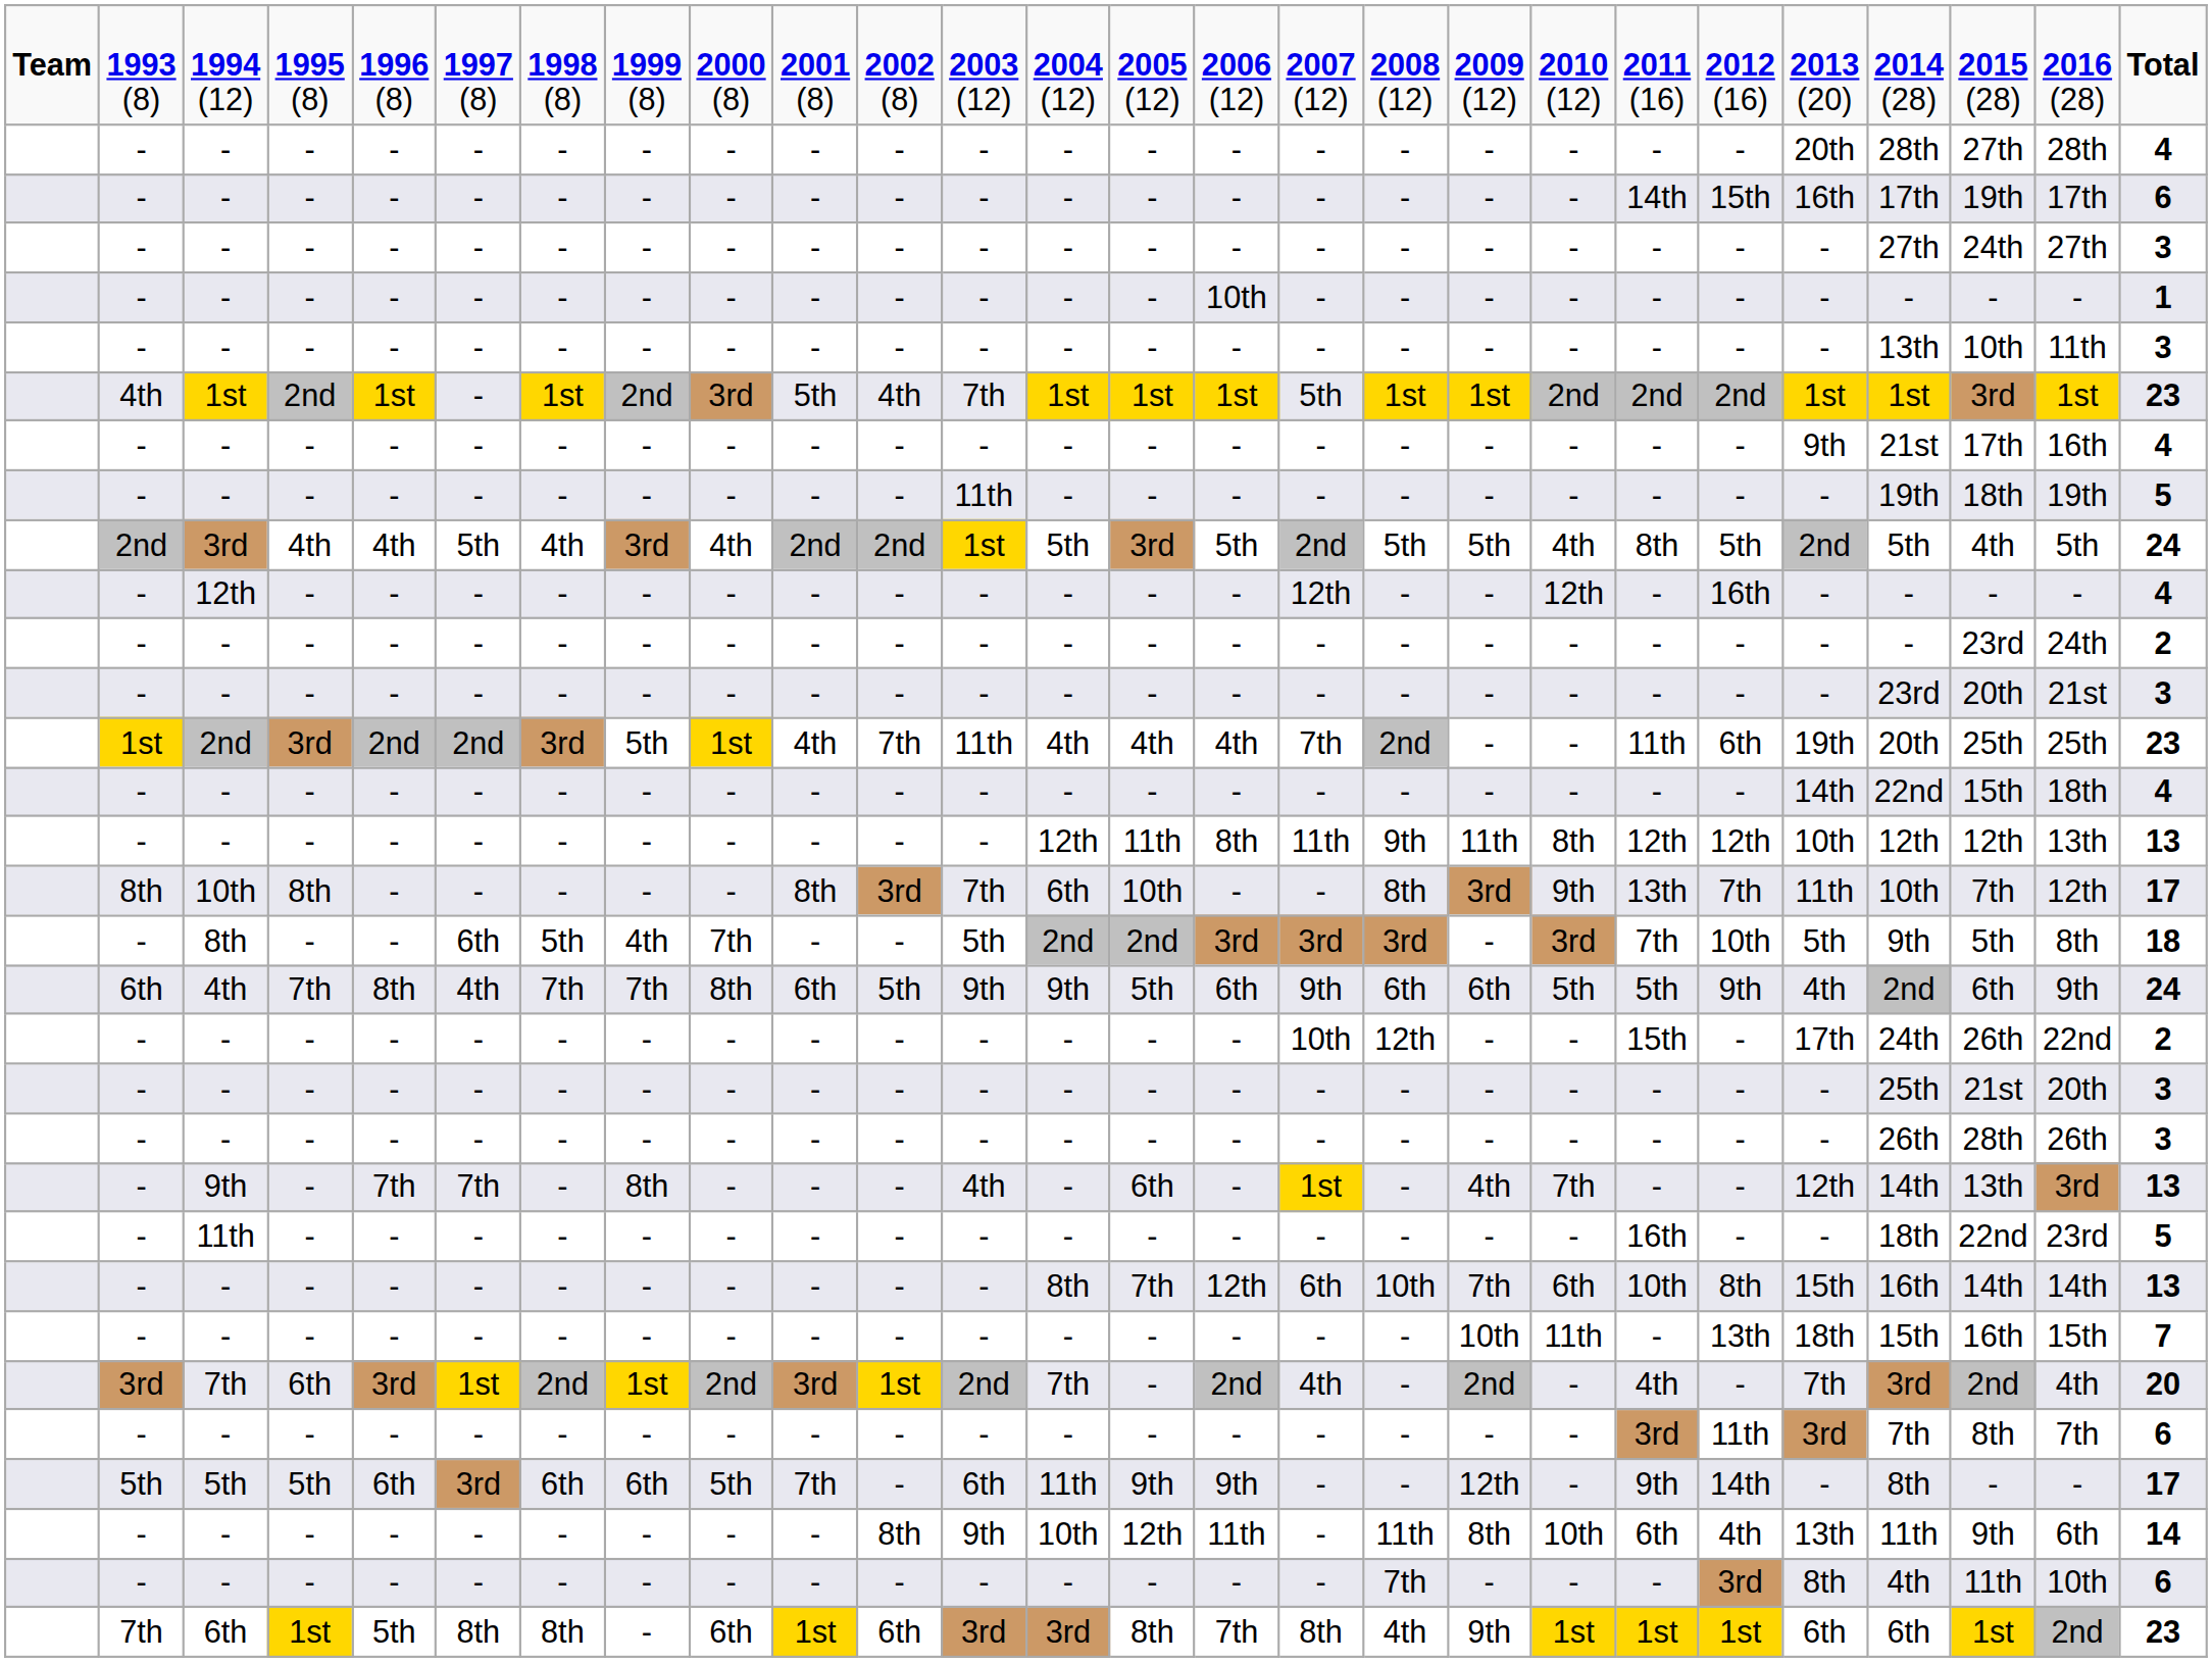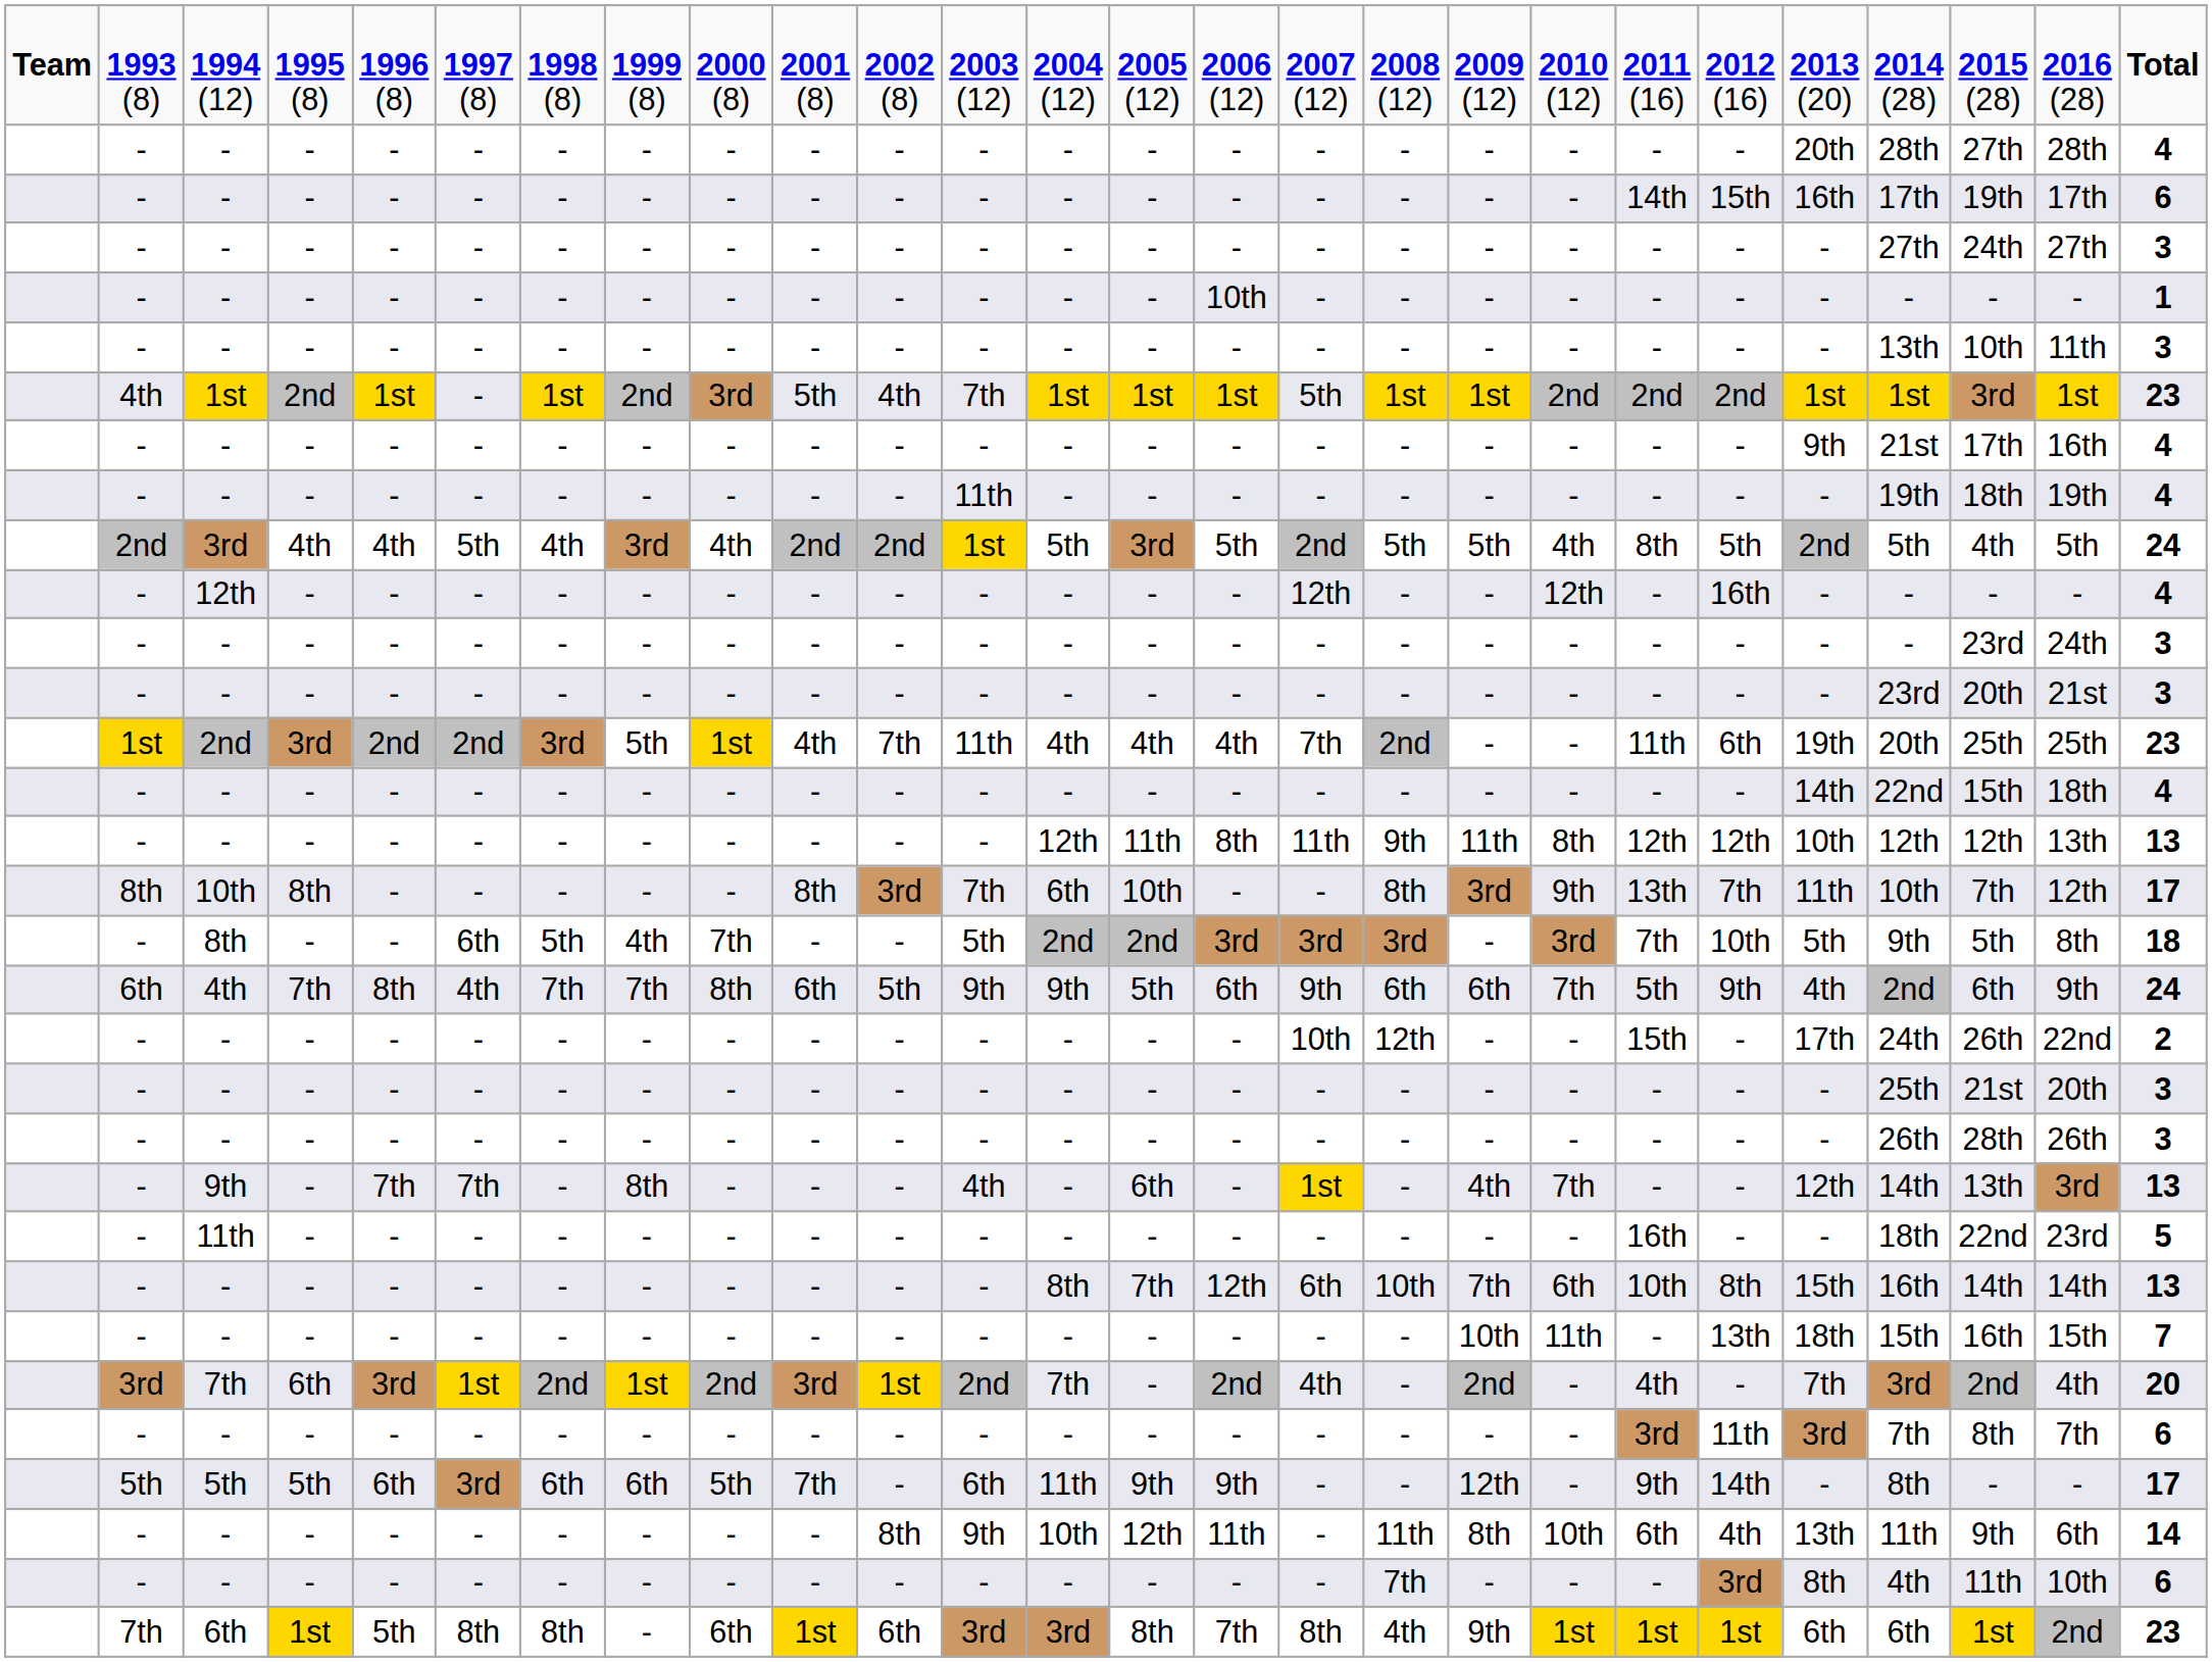row 9 | column 26: 5 -> 4
row 12 | column 26: 2 -> 3
row 19 | column 19: 5th -> 7th
